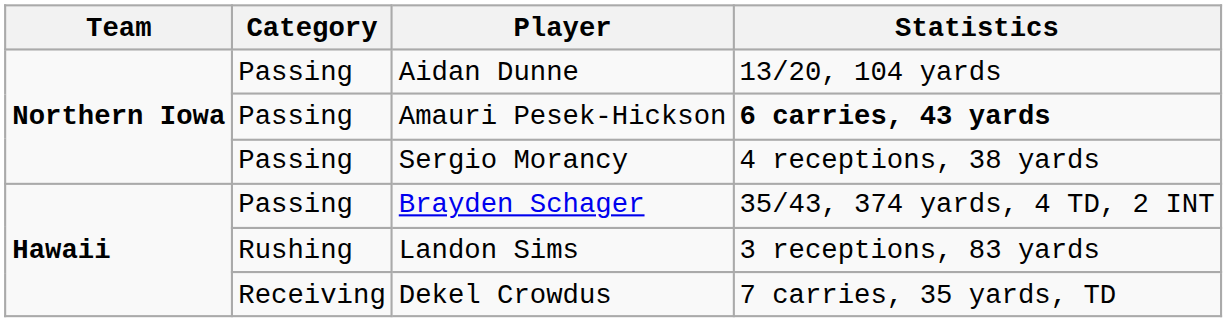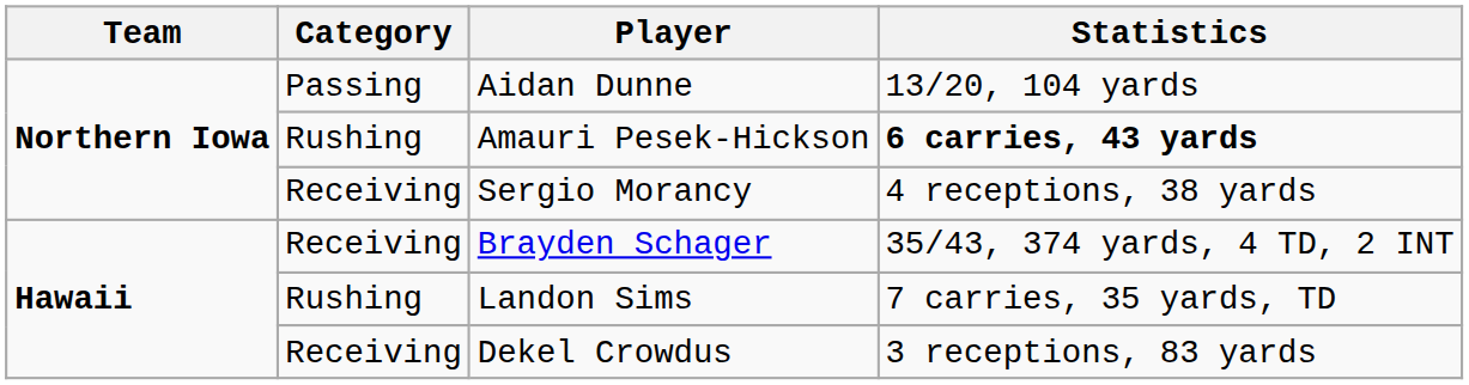Amauri Pesek-Hickson | Category: Passing -> Rushing
Sergio Morancy | Category: Passing -> Receiving
Brayden Schager | Category: Passing -> Receiving
Landon Sims | Statistics: 3 receptions, 83 yards -> 7 carries, 35 yards, TD
Dekel Crowdus | Statistics: 7 carries, 35 yards, TD -> 3 receptions, 83 yards
